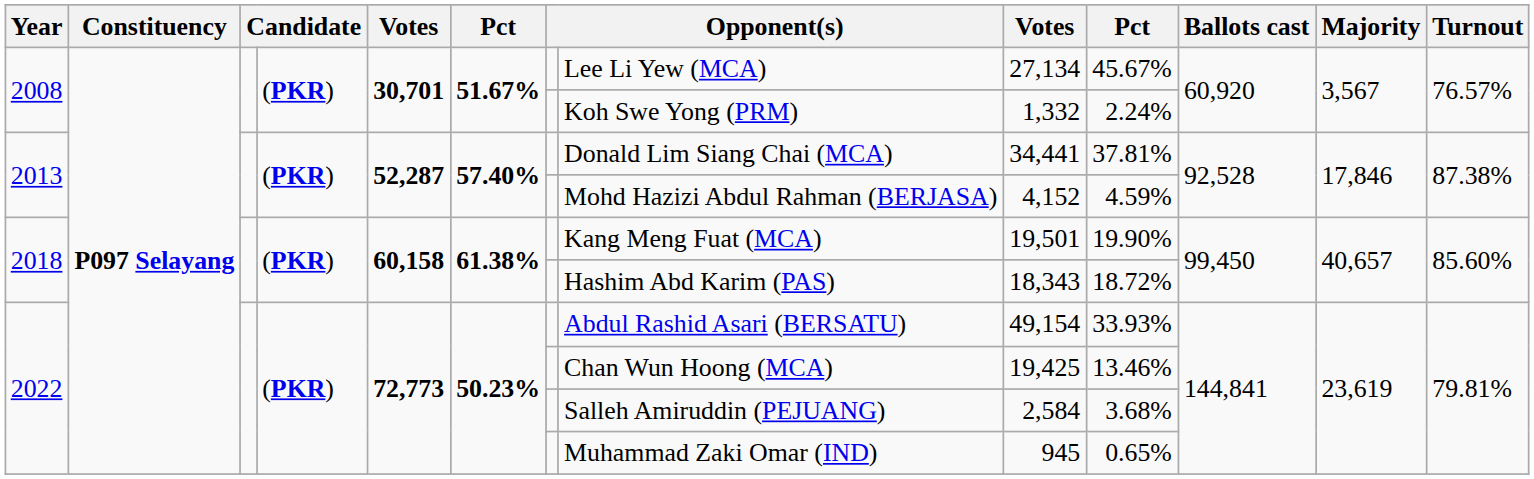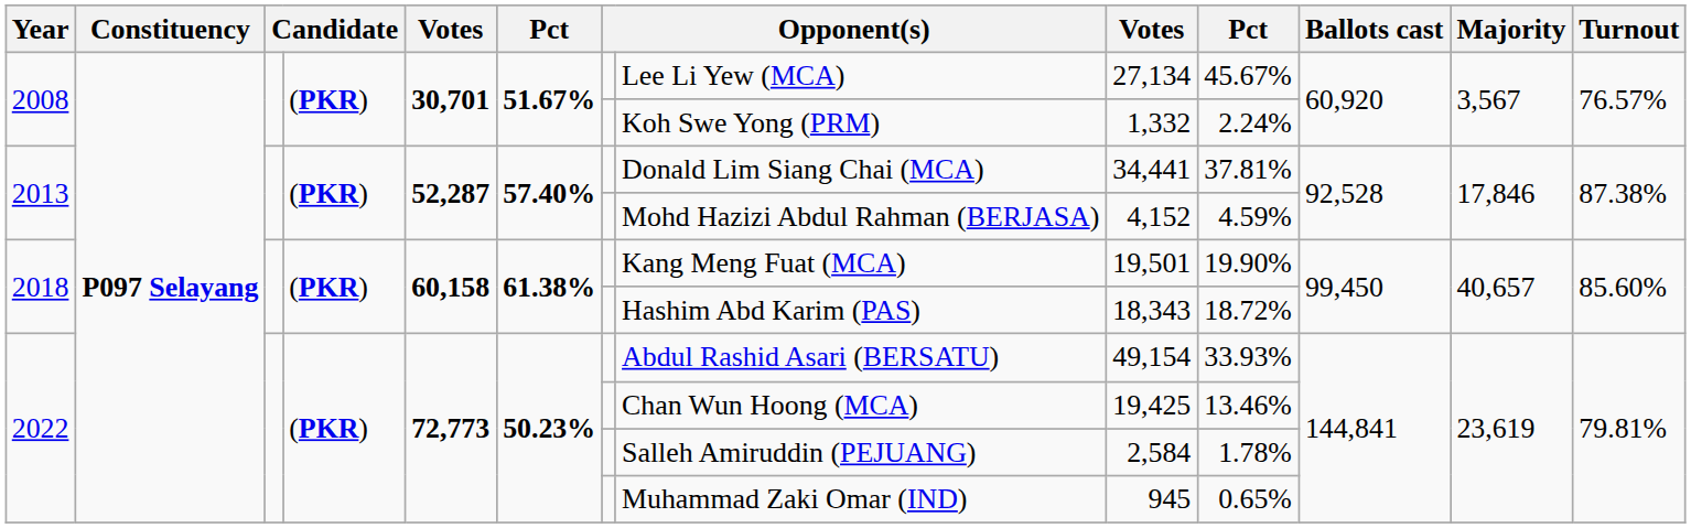row 10 | column 10: 3.68% -> 1.78%
